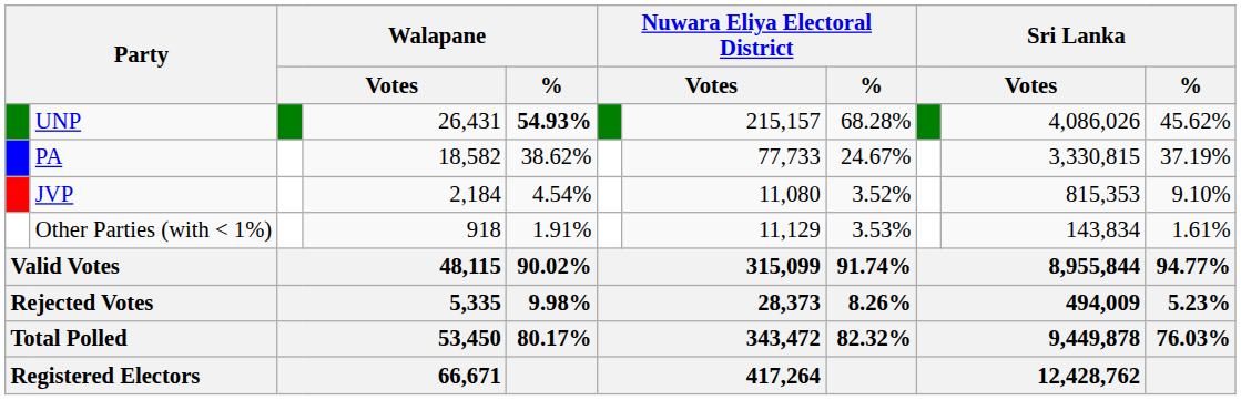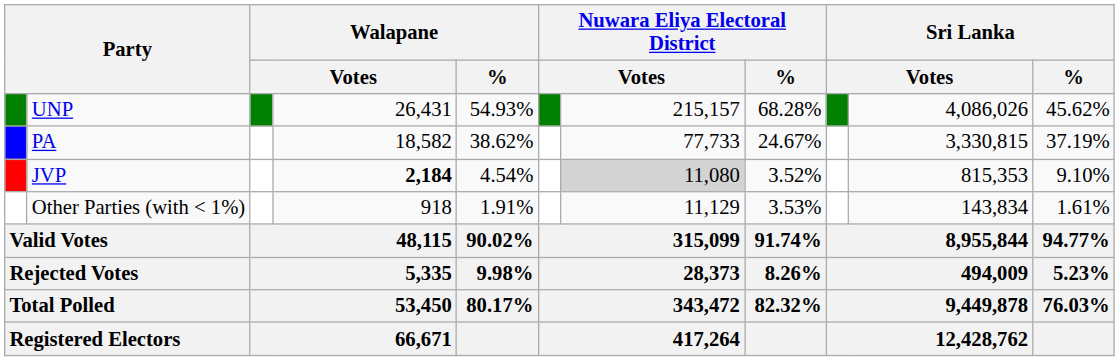UNP | Walapane / %: bold -> normal
JVP | column 4: normal -> bold
JVP | column 7: no background -> lightgrey background
